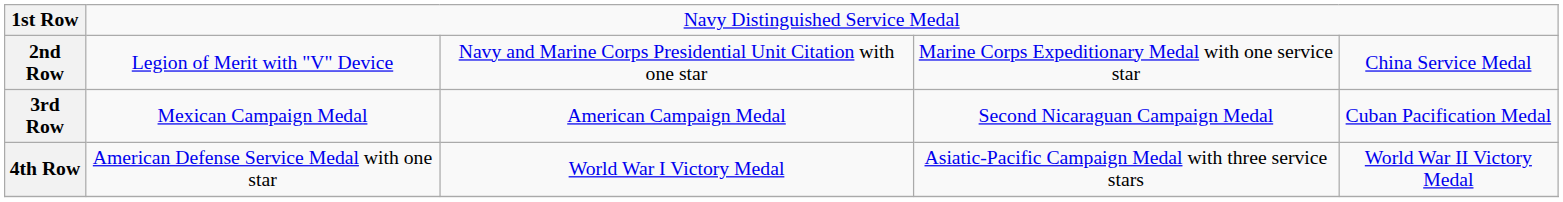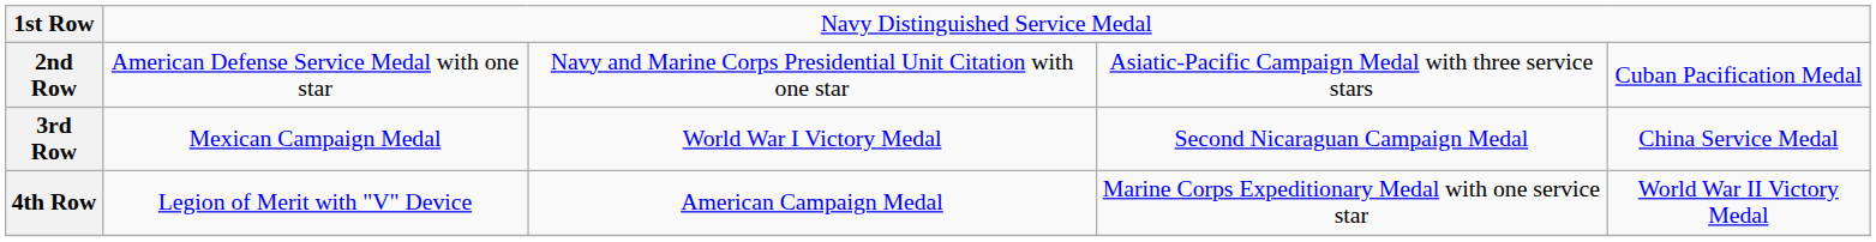2nd Row | column 2: Legion of Merit with "V" Device -> American Defense Service Medal with one star
2nd Row | column 4: Marine Corps Expeditionary Medal with one service star -> Asiatic-Pacific Campaign Medal with three service stars
2nd Row | column 5: China Service Medal -> Cuban Pacification Medal
3rd Row | column 3: American Campaign Medal -> World War I Victory Medal
3rd Row | column 5: Cuban Pacification Medal -> China Service Medal
4th Row | column 2: American Defense Service Medal with one star -> Legion of Merit with "V" Device
4th Row | column 3: World War I Victory Medal -> American Campaign Medal
4th Row | column 4: Asiatic-Pacific Campaign Medal with three service stars -> Marine Corps Expeditionary Medal with one service star
